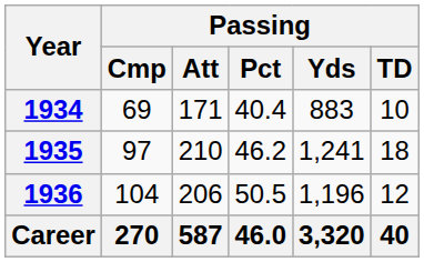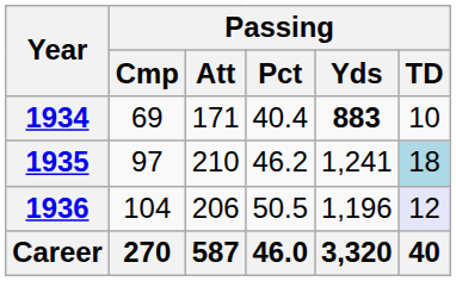1934 | Passing / Yds: normal -> bold
1935 | Passing / TD: no background -> lightblue background
1936 | Passing / TD: no background -> lavender background
